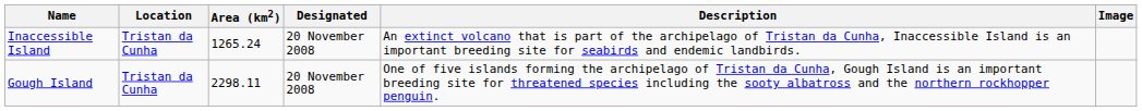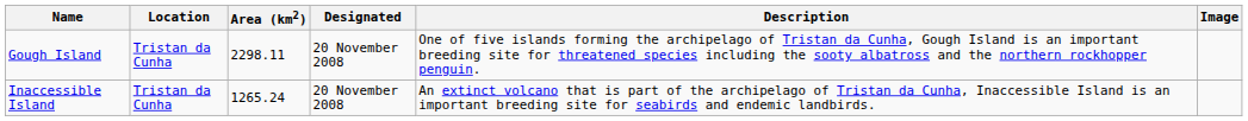rows swapped: Gough Island <-> Inaccessible Island
